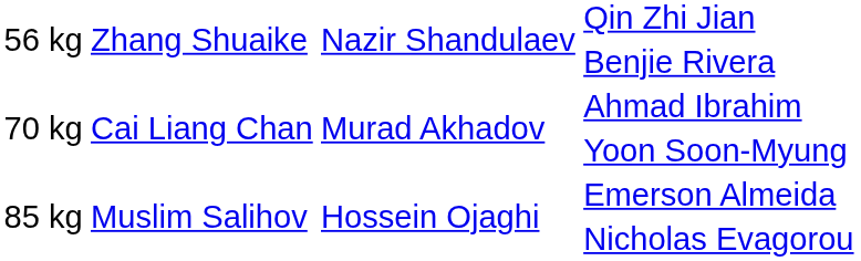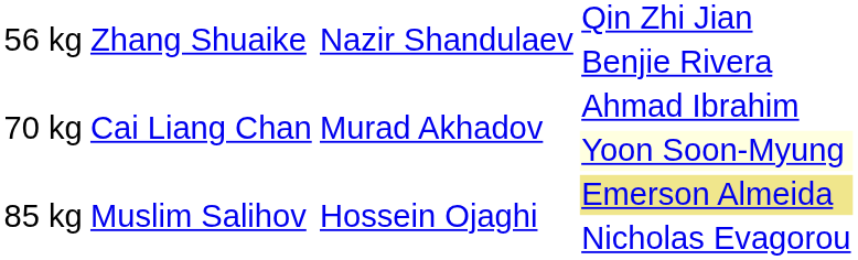Yoon Soon-Myung | column 4: no background -> lightyellow background
Emerson Almeida | column 4: no background -> khaki background
